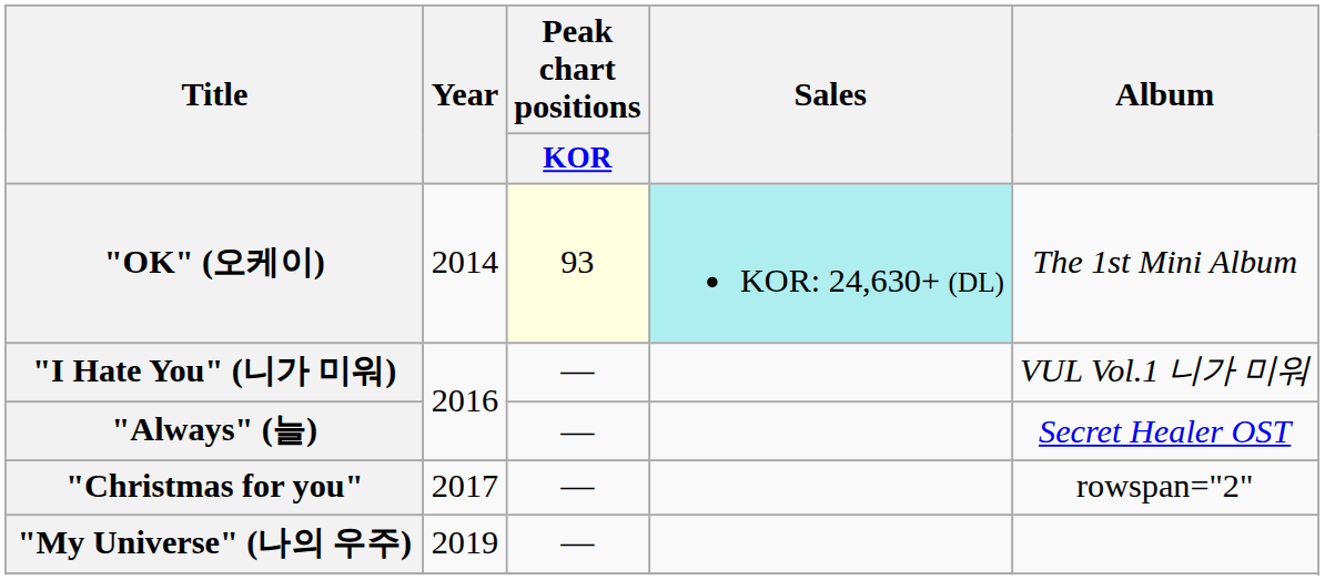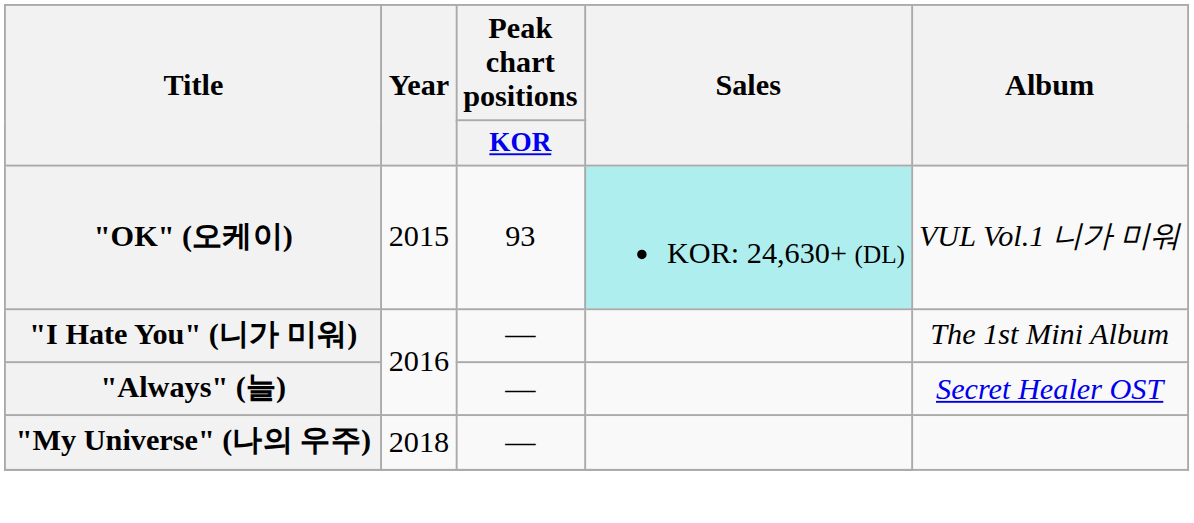"OK" (오케이) | Year: 2014 -> 2015
"OK" (오케이) | Peak chart positions / KOR: lightyellow background -> no background
"OK" (오케이) | Album: The 1st Mini Album -> VUL Vol.1 니가 미워
"I Hate You" (니가 미워) | Album: VUL Vol.1 니가 미워 -> The 1st Mini Album
- row: "Christmas for you" | 2017 | — | rowspan="2"
"My Universe" (나의 우주) | Year: 2019 -> 2018
